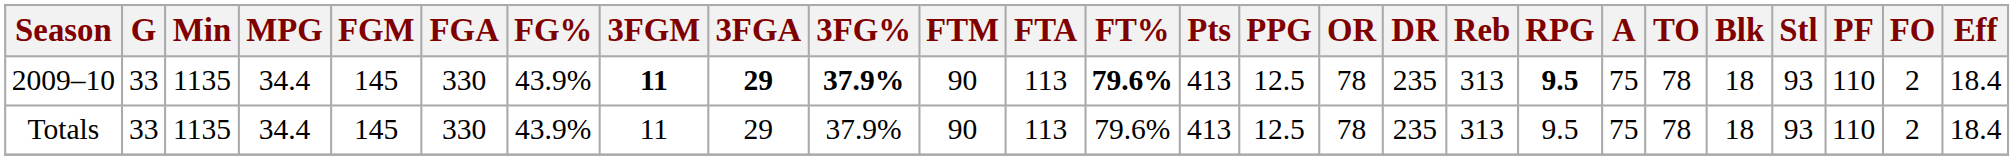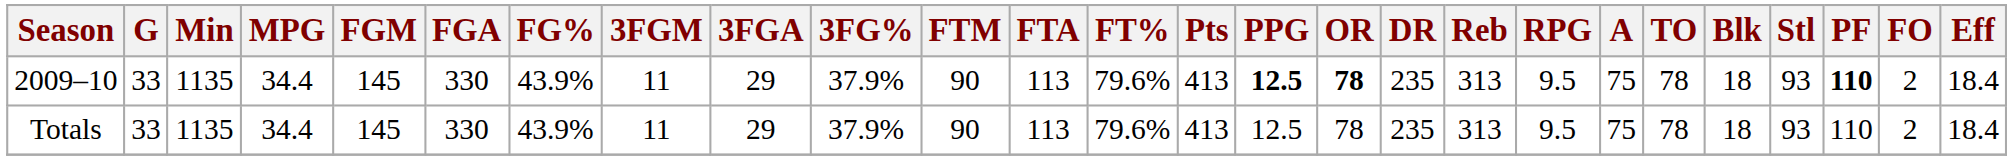2009–10 | 3FGM: bold -> normal
2009–10 | 3FGA: bold -> normal
2009–10 | 3FG%: bold -> normal
2009–10 | FT%: bold -> normal
2009–10 | PPG: normal -> bold
2009–10 | OR: normal -> bold
2009–10 | RPG: bold -> normal
2009–10 | PF: normal -> bold
